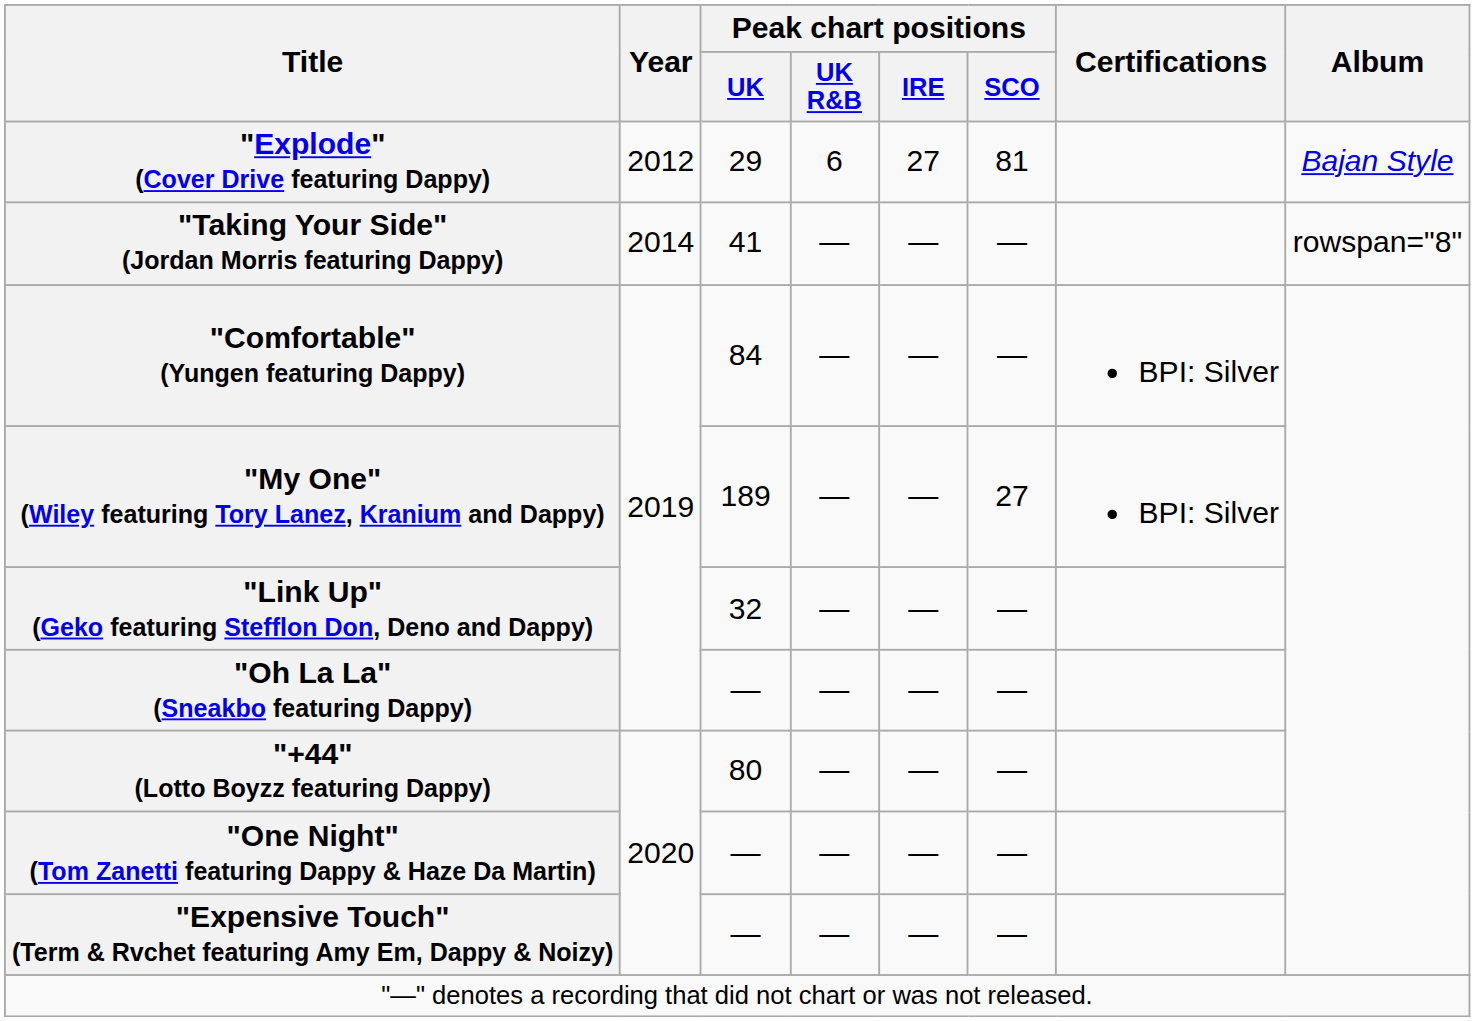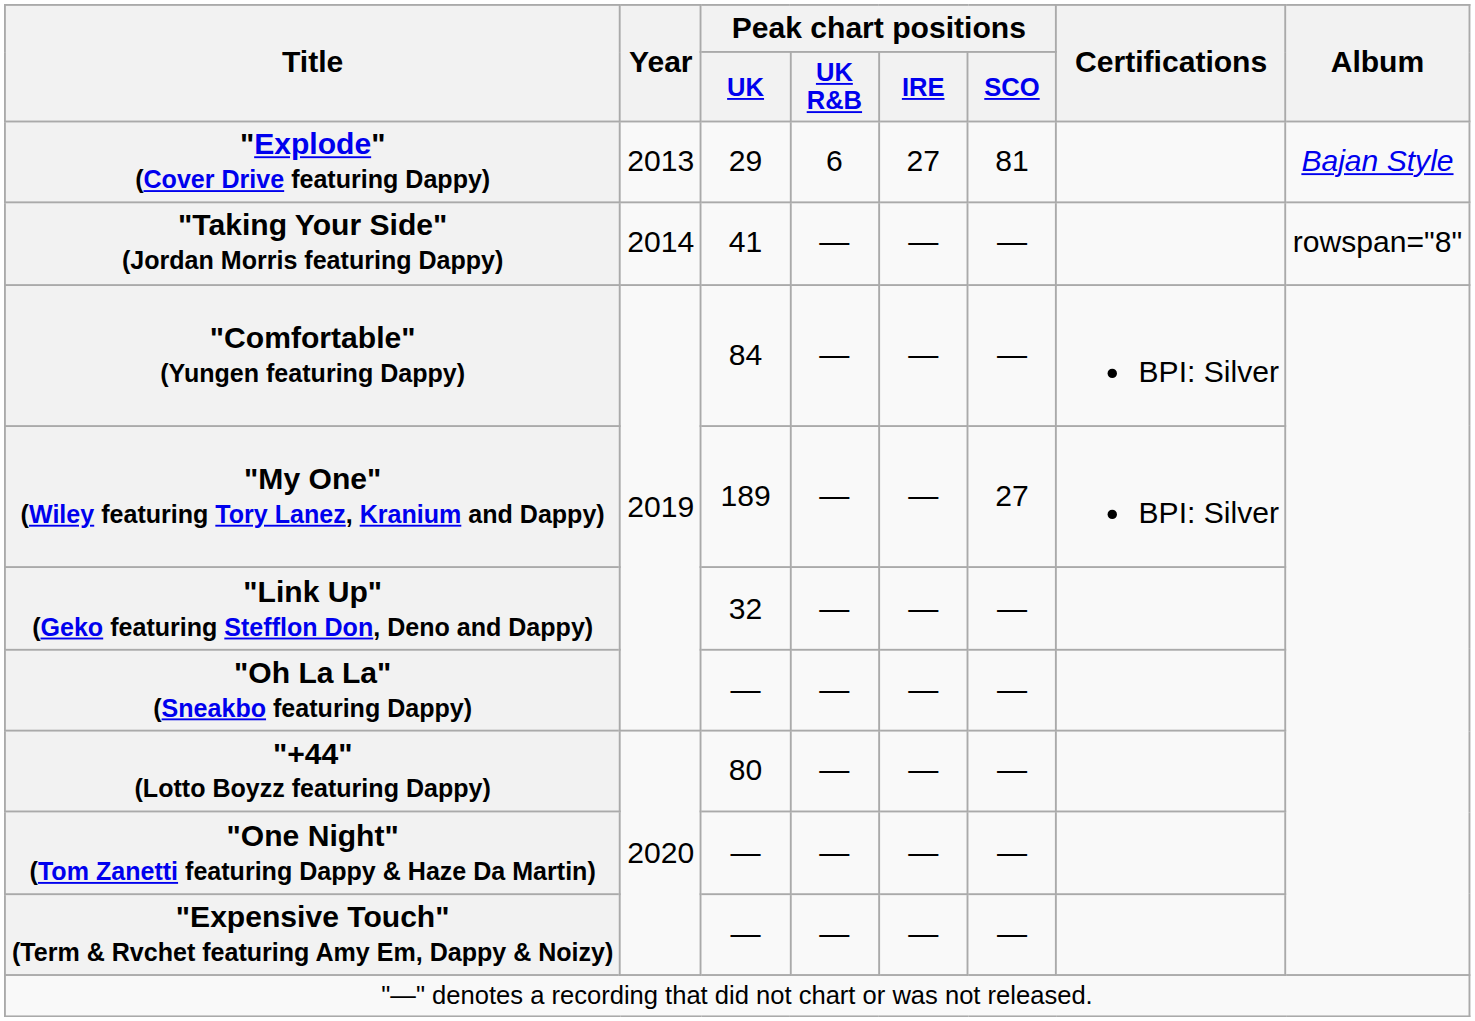"Explode" (Cover Drive featuring Dappy) | Year: 2012 -> 2013
